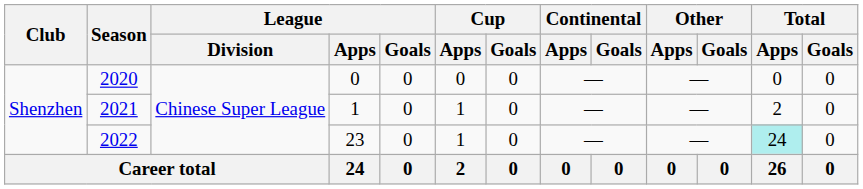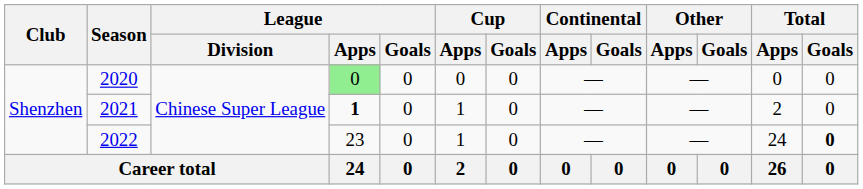2020 | League / Apps: no background -> lightgreen background
2021 | League / Apps: normal -> bold
2022 | Total / Apps: paleturquoise background -> no background
2022 | Total / Goals: normal -> bold
